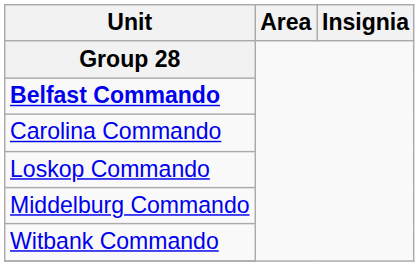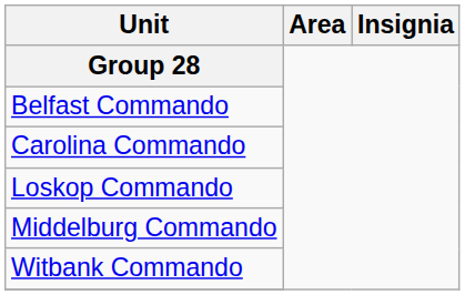Belfast Commando | Unit / Group 28: bold -> normal
